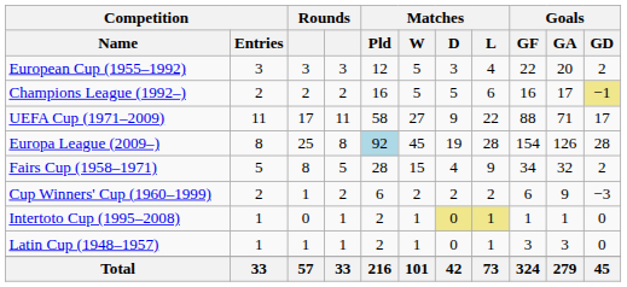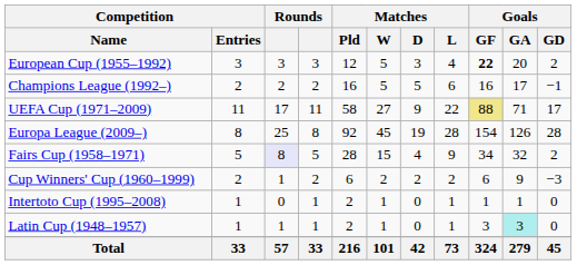European Cup (1955–1992) | Goals / GF: normal -> bold
Champions League (1992–) | Goals / GD: khaki background -> no background
UEFA Cup (1971–2009) | Goals / GF: no background -> khaki background
Europa League (2009–) | Matches / Pld: lightblue background -> no background
Fairs Cup (1958–1971) | column 3: no background -> lavender background
Intertoto Cup (1995–2008) | Matches / D: khaki background -> no background
Intertoto Cup (1995–2008) | Matches / L: khaki background -> no background
Latin Cup (1948–1957) | Goals / GA: no background -> paleturquoise background
